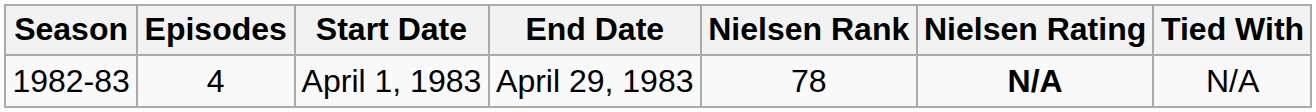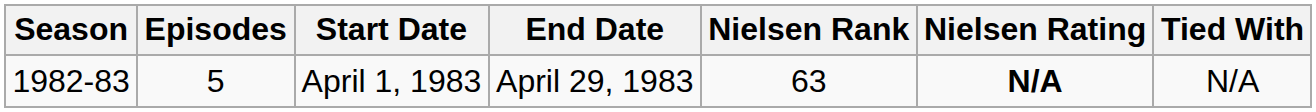April 1, 1983 | Episodes: 4 -> 5
April 1, 1983 | Nielsen Rank: 78 -> 63
